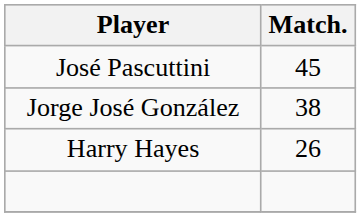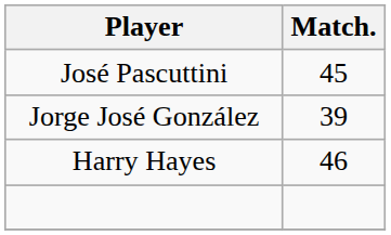row 3 | Match.: 38 -> 39
row 4 | Match.: 26 -> 46
